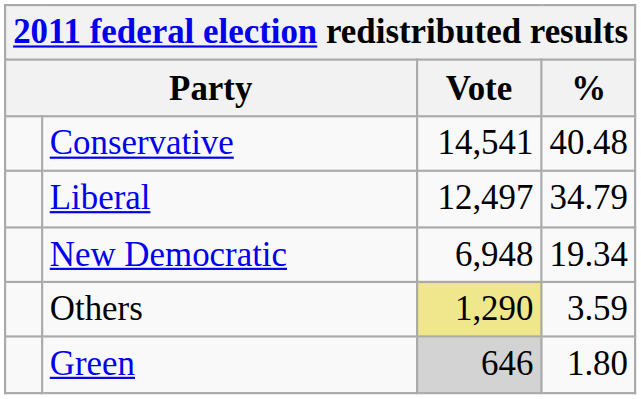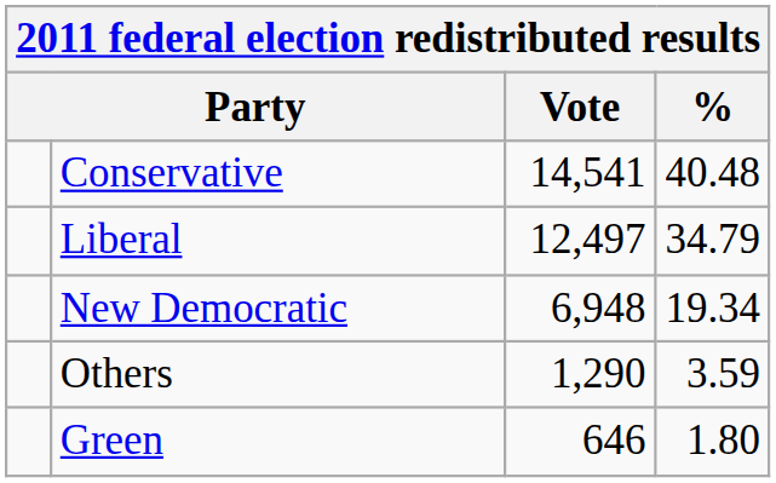Others | Vote: khaki background -> no background
Green | Vote: lightgrey background -> no background
